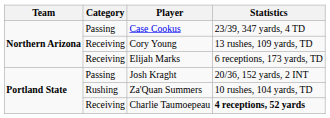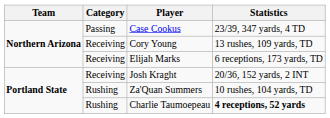Josh Kraght | Category: Passing -> Receiving
Charlie Taumoepeau | Category: Receiving -> Rushing
